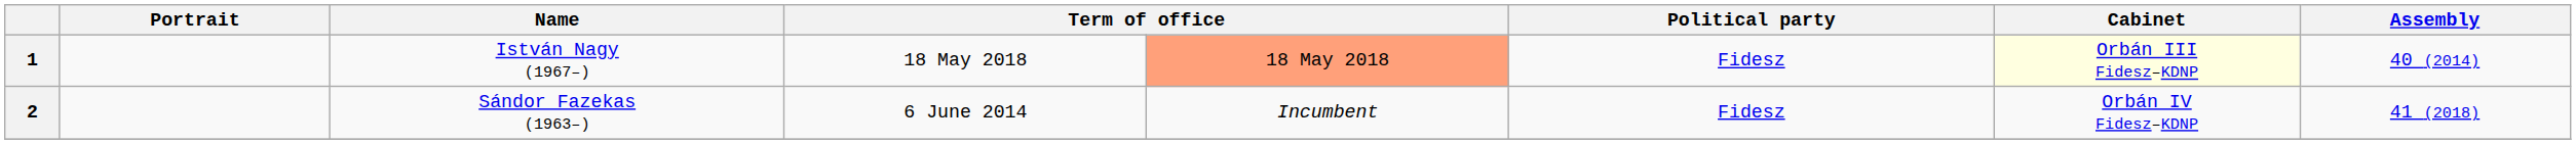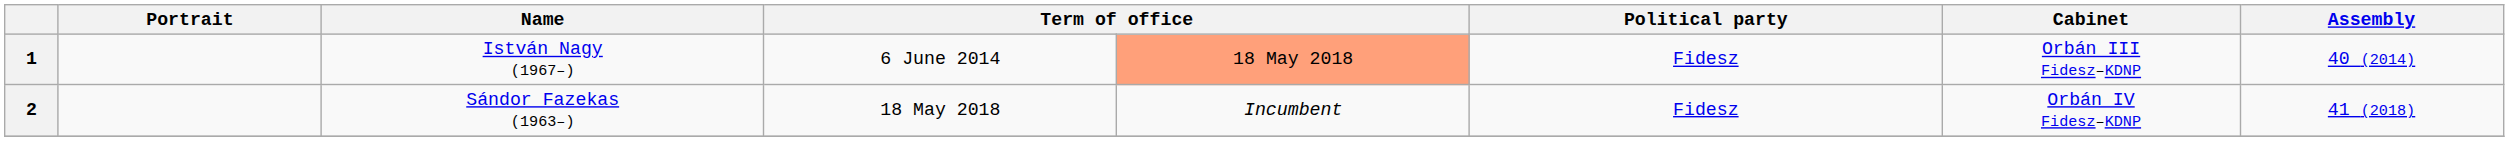1 | column 4: 18 May 2018 -> 6 June 2014
1 | Cabinet: lightyellow background -> no background
2 | column 4: 6 June 2014 -> 18 May 2018
